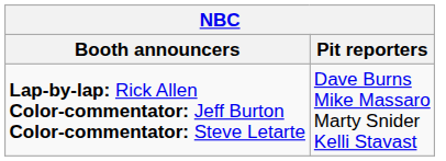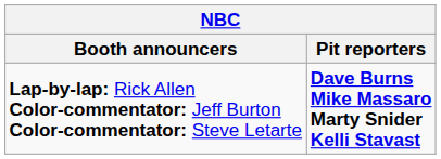row 3 | Pit reporters: normal -> bold
